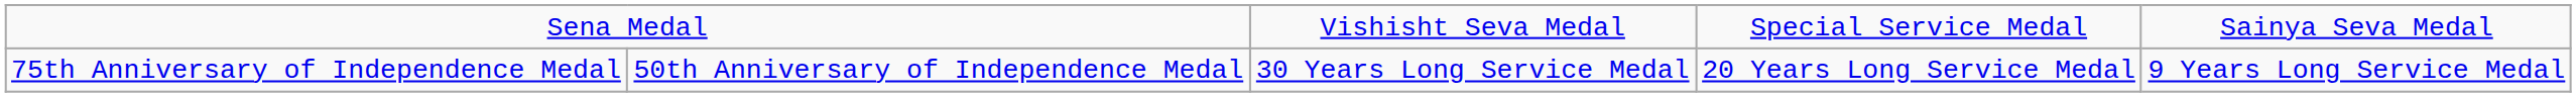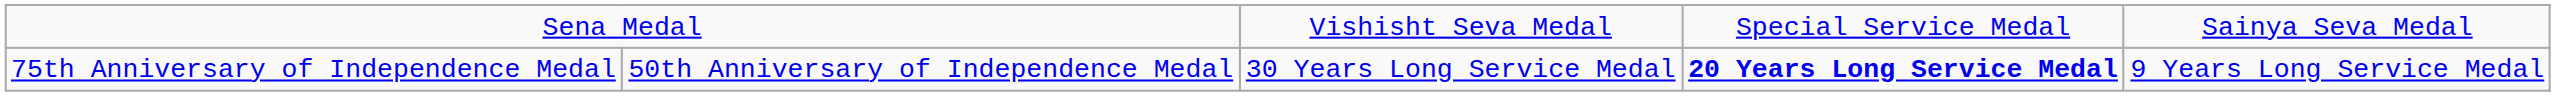75th Anniversary of Independence Medal | column 4: normal -> bold
